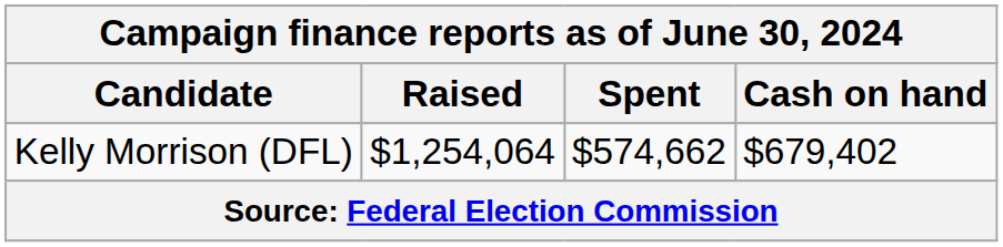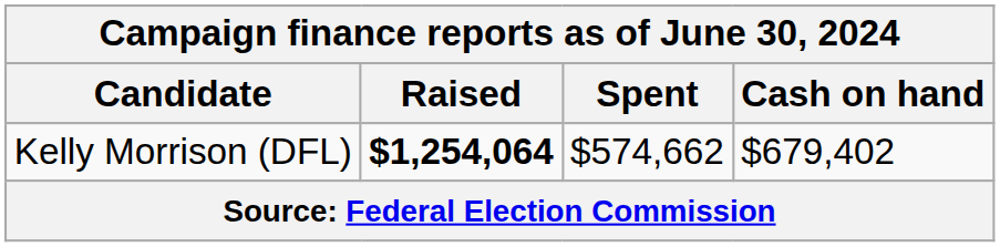Kelly Morrison (DFL) | Raised: normal -> bold
